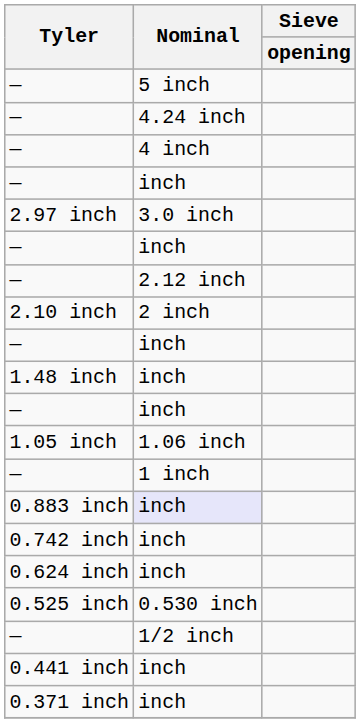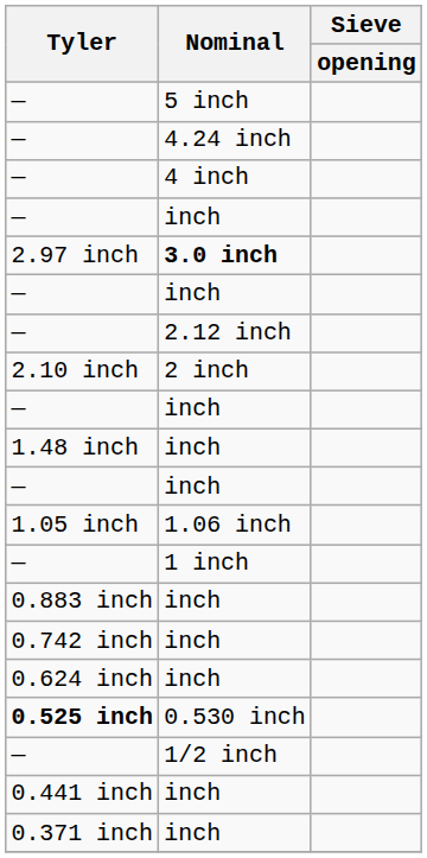2.97 inch | Nominal: normal -> bold
0.883 inch | Nominal: lavender background -> no background
0.525 inch | Tyler: normal -> bold
